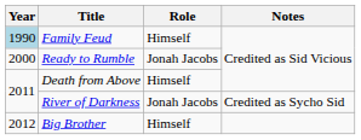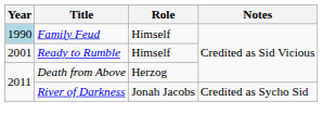Ready to Rumble | Year: 2000 -> 2001
Ready to Rumble | Role: Jonah Jacobs -> Himself
Death from Above | Role: Himself -> Herzog
- row: 2012 | Big Brother | Himself
